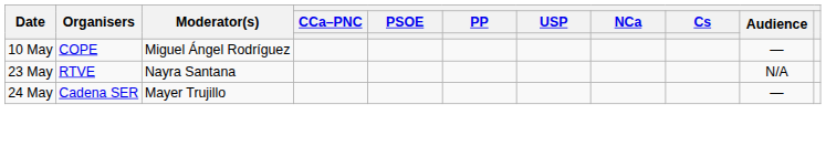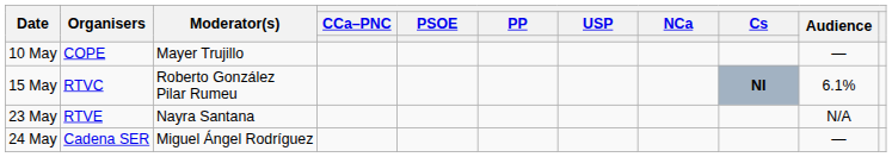10 May | Moderator(s): Miguel Ángel Rodríguez -> Mayer Trujillo
+ row: 15 May | RTVC | Roberto González Pilar Rumeu | NI | 6.1%
24 May | Moderator(s): Mayer Trujillo -> Miguel Ángel Rodríguez
